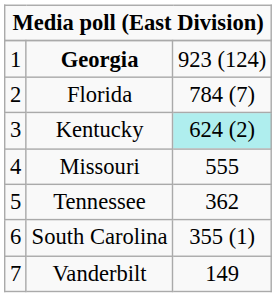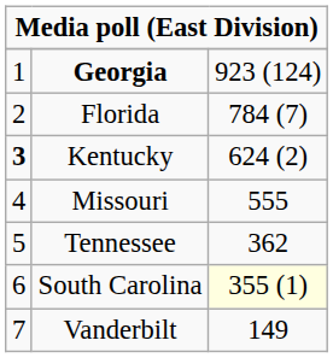Kentucky | column 1: normal -> bold
Kentucky | column 3: paleturquoise background -> no background
South Carolina | column 3: no background -> lightyellow background
